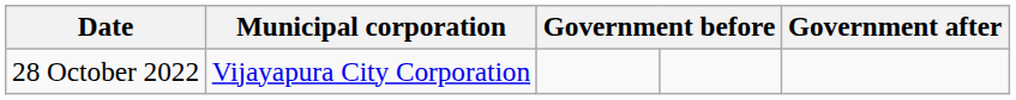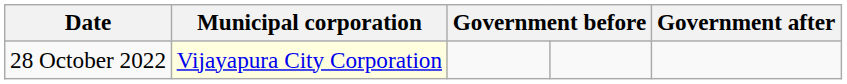28 October 2022 | Municipal corporation: no background -> lightyellow background
